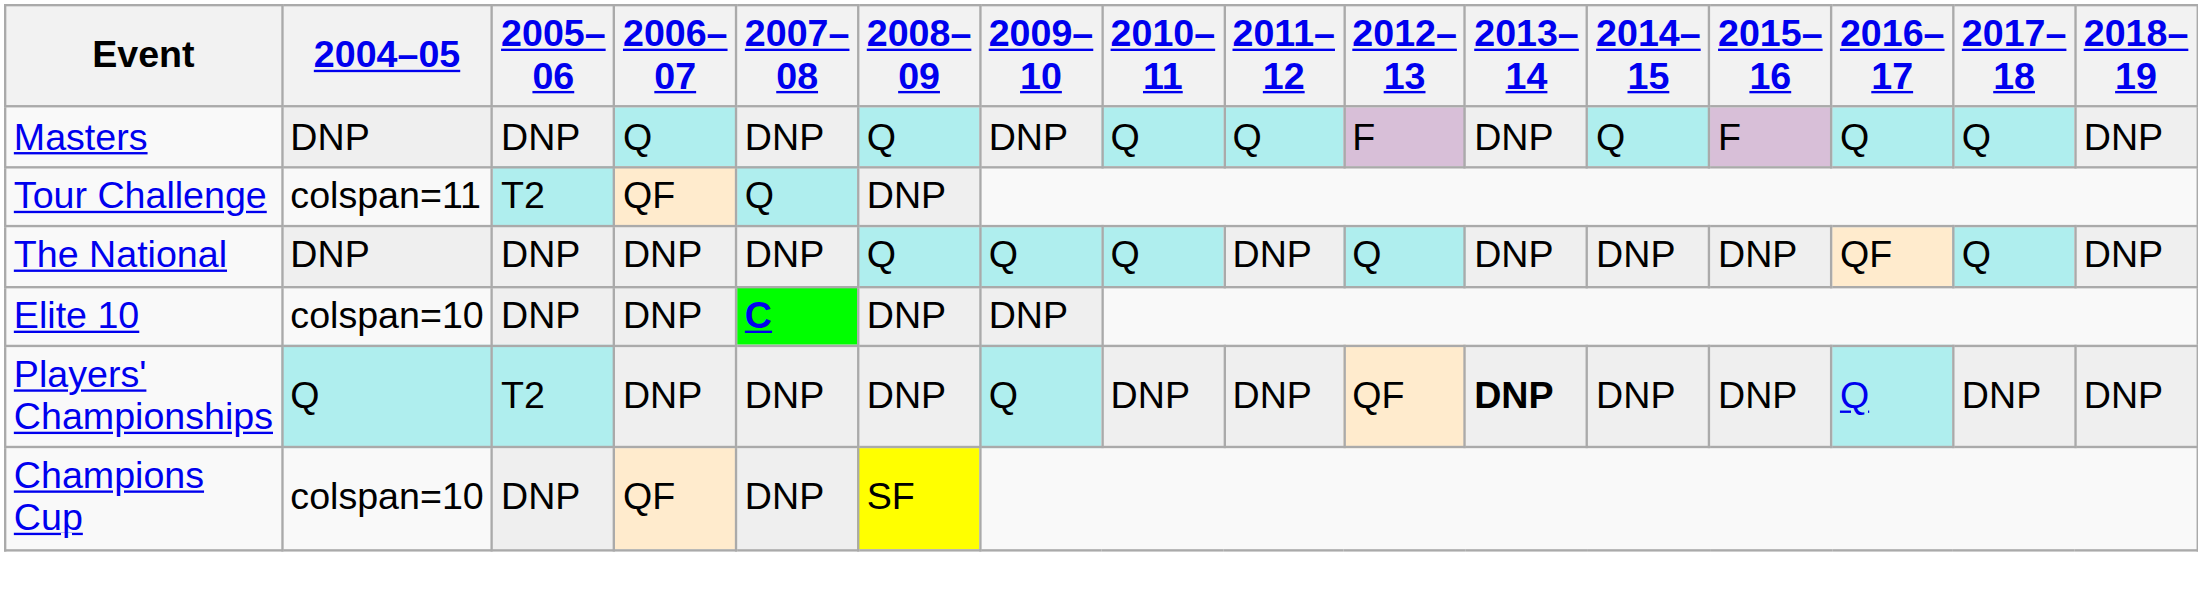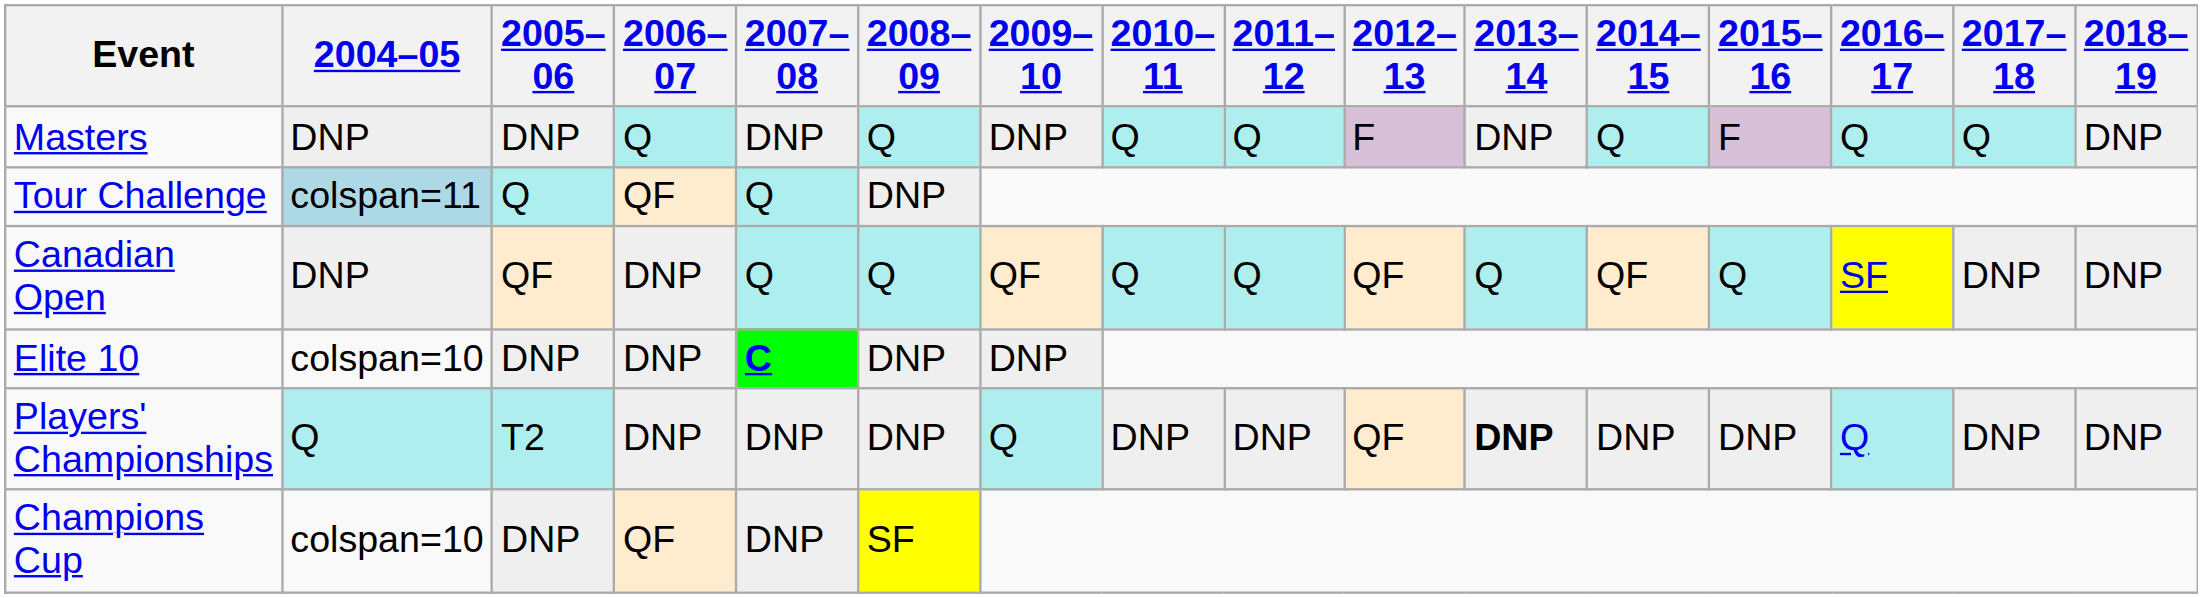Tour Challenge | 2004–05: no background -> lightblue background
Tour Challenge | 2005–06: T2 -> Q
- row: The National | DNP | DNP | DNP | DNP | Q | Q | Q | DNP | Q | DNP | DNP | DNP | QF | Q | DNP
+ row: Canadian Open | DNP | QF | DNP | Q | Q | QF | Q | Q | QF | Q | QF | Q | SF | DNP | DNP
